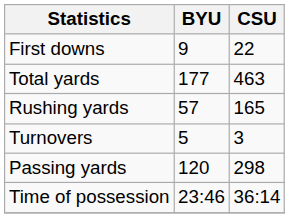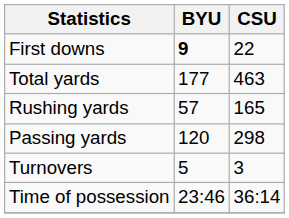First downs | BYU: normal -> bold
rows swapped: Passing yards <-> Turnovers
